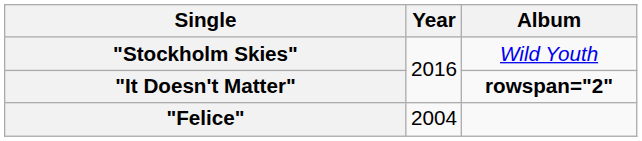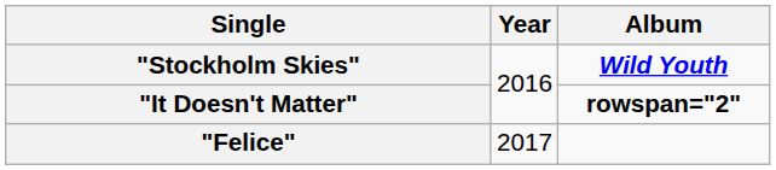"Stockholm Skies" | Album: normal -> bold
"Felice" | Year: 2004 -> 2017
